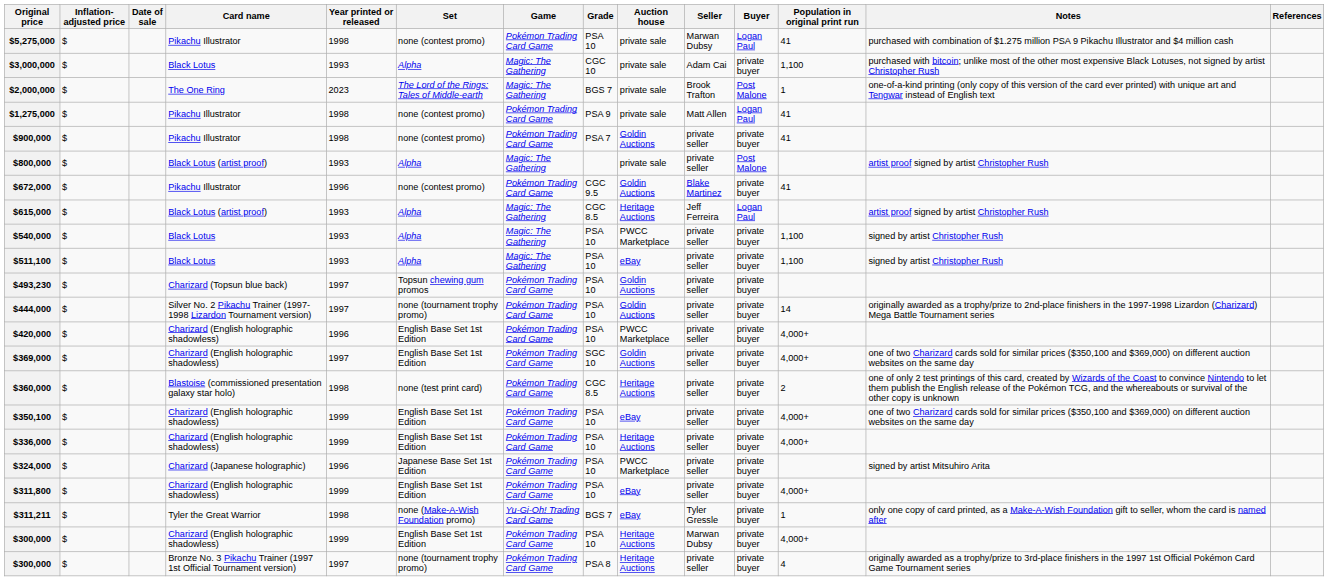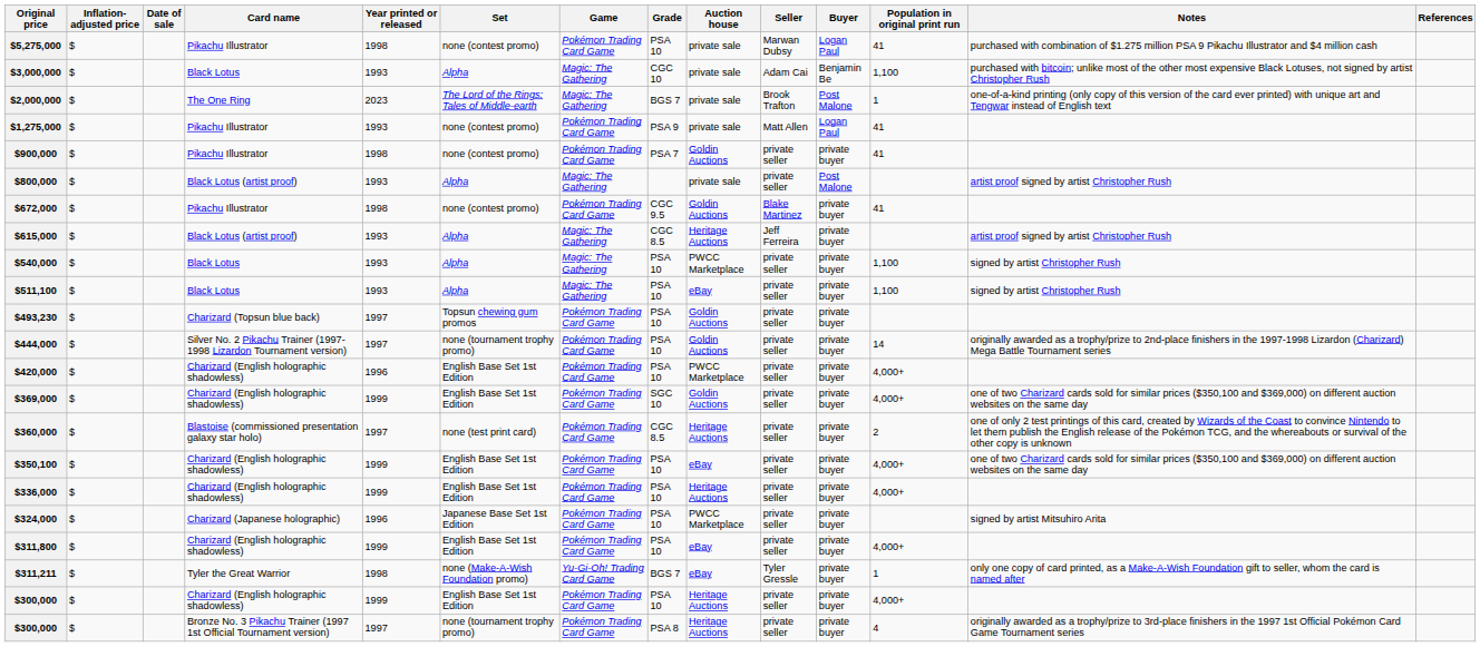$3,000,000 | Buyer: private buyer -> Benjamin Be
$1,275,000 | Year printed or released: 1998 -> 1993
$672,000 | Year printed or released: 1996 -> 1998
$615,000 | Buyer: Logan Paul -> private buyer
$369,000 | Year printed or released: 1997 -> 1999
$360,000 | Year printed or released: 1998 -> 1997
$300,000 / Charizard (English holographic shadowless) | Seller: Marwan Dubsy -> private seller
